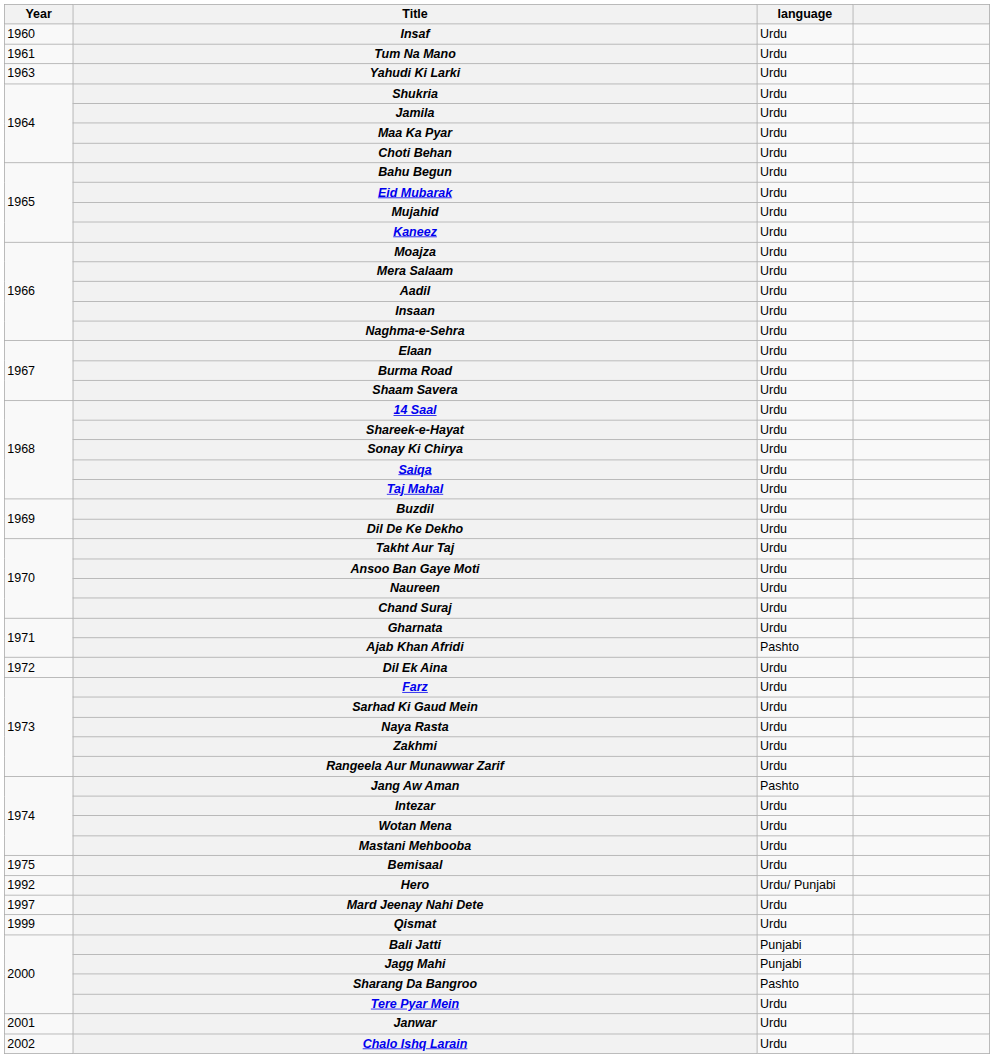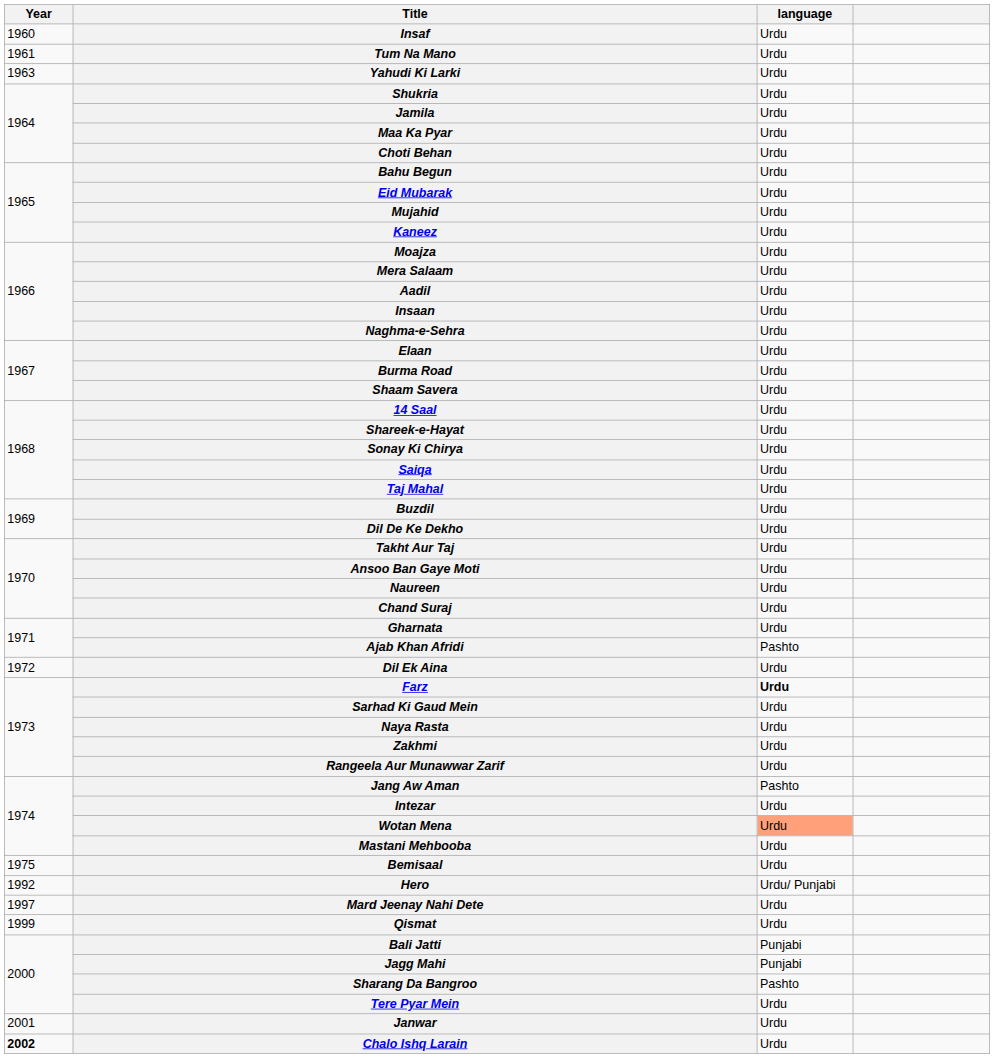Farz | language: normal -> bold
Wotan Mena | language: no background -> lightsalmon background
Chalo Ishq Larain | Year: normal -> bold
